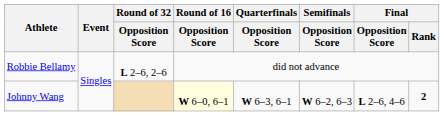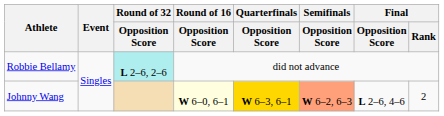Robbie Bellamy | Round of 32 / Opposition Score: no background -> paleturquoise background
Johnny Wang | Quarterfinals / Opposition Score: no background -> gold background
Johnny Wang | Semifinals / Opposition Score: no background -> lightsalmon background
Johnny Wang | Final / Rank: bold -> normal
